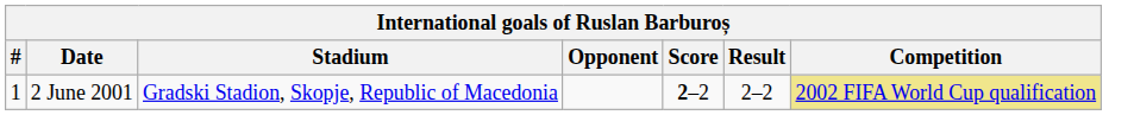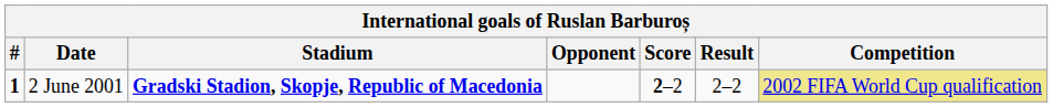2 June 2001 | #: normal -> bold
2 June 2001 | Stadium: normal -> bold
